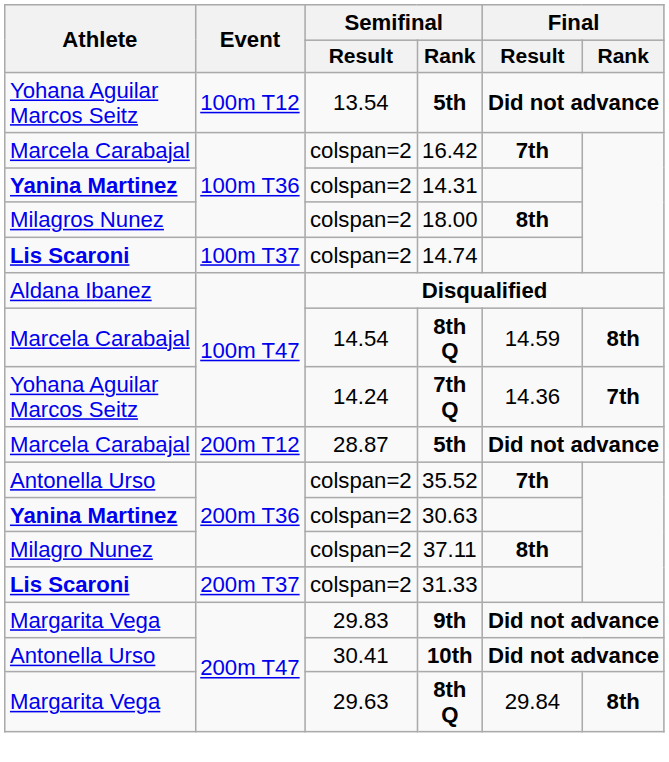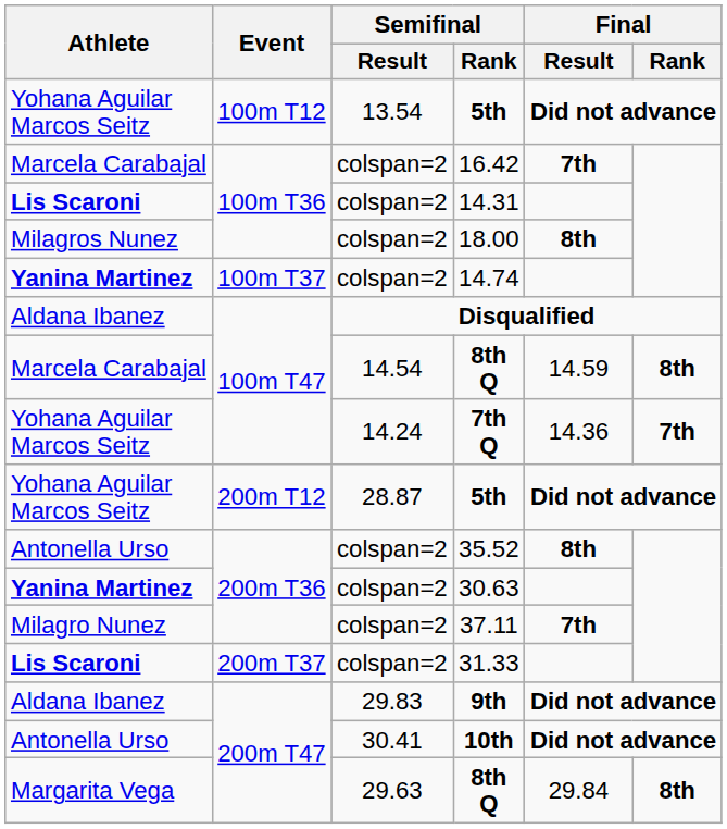14.31 | Athlete: Yanina Martinez -> Lis Scaroni
14.74 | Athlete: Lis Scaroni -> Yanina Martinez
28.87 / 5th | Athlete: Marcela Carabajal -> Yohana Aguilar Marcos Seitz
35.52 | Final / Result: 7th -> 8th
37.11 | Final / Result: 8th -> 7th
9th | Athlete: Margarita Vega -> Aldana Ibanez
